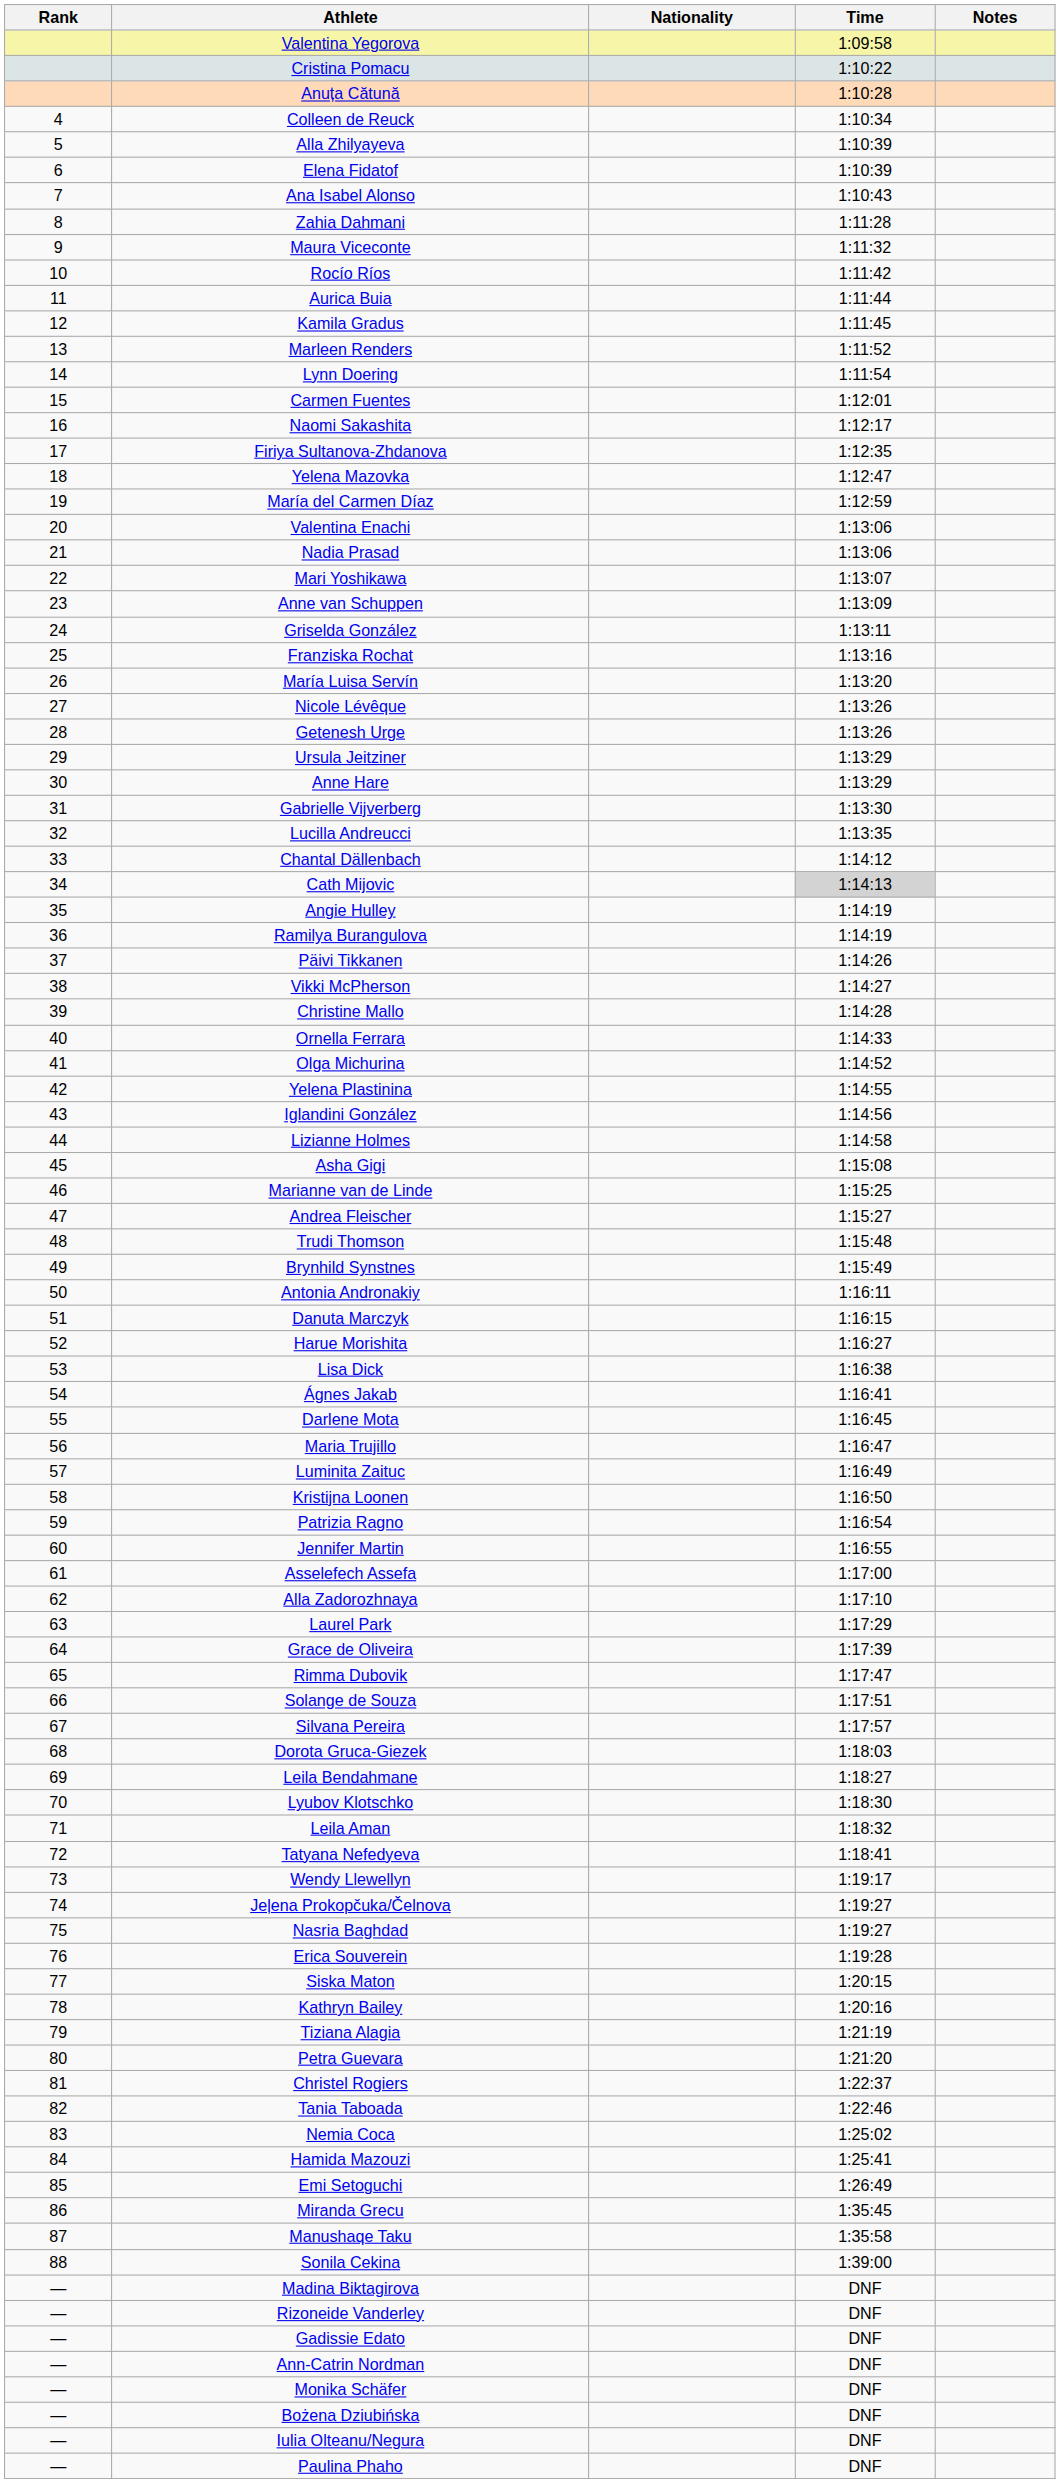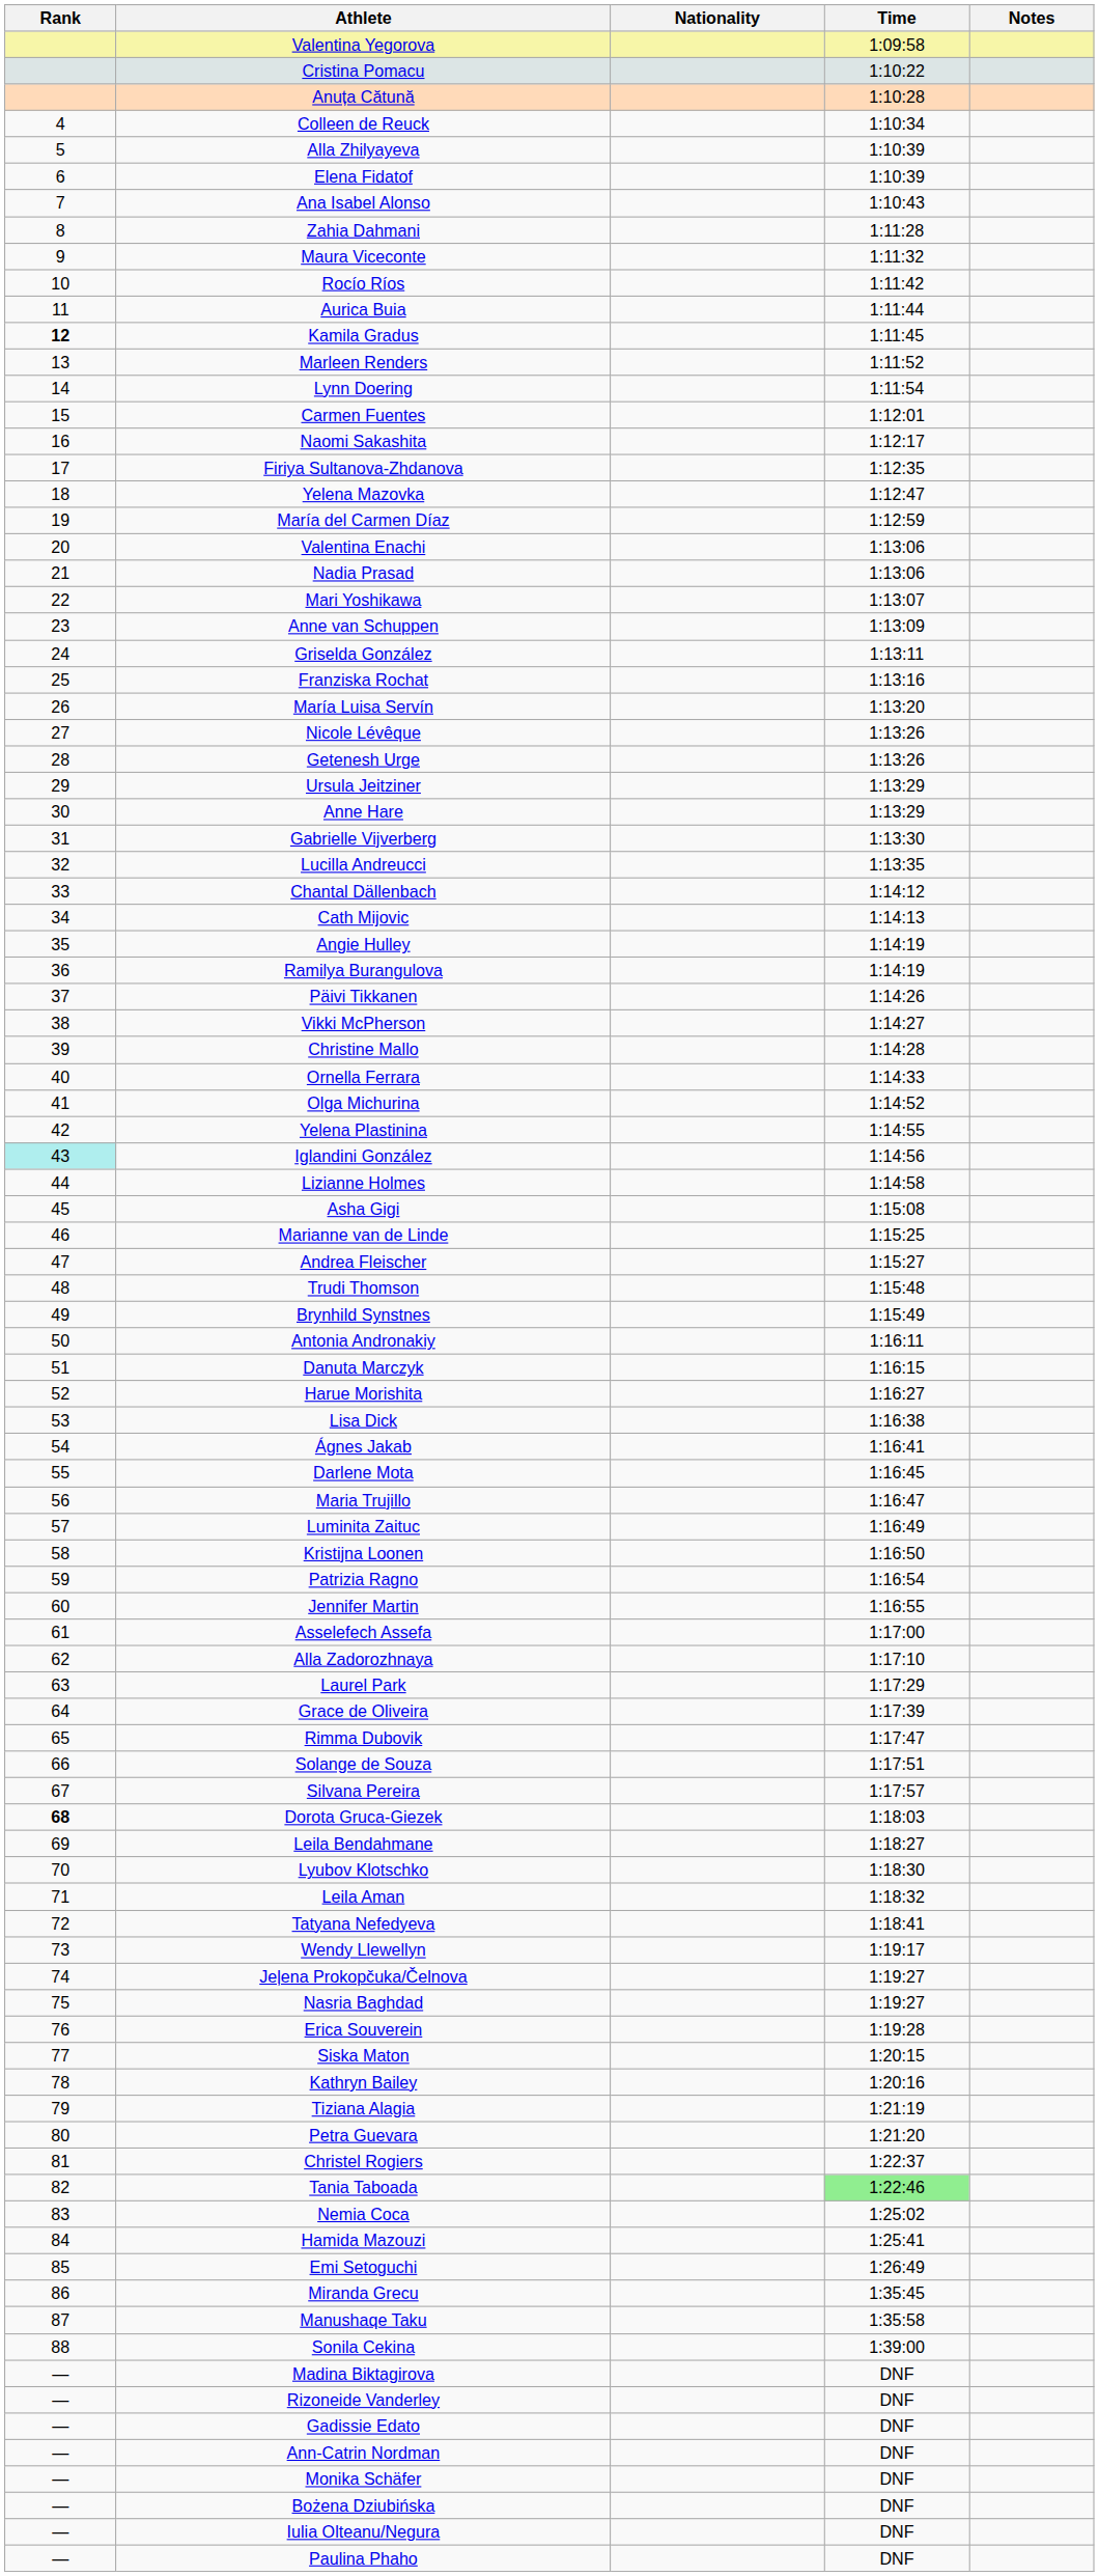Kamila Gradus | Rank: normal -> bold
Cath Mijovic | Time: lightgrey background -> no background
Iglandini González | Rank: no background -> paleturquoise background
Dorota Gruca-Giezek | Rank: normal -> bold
Tania Taboada | Time: no background -> lightgreen background
